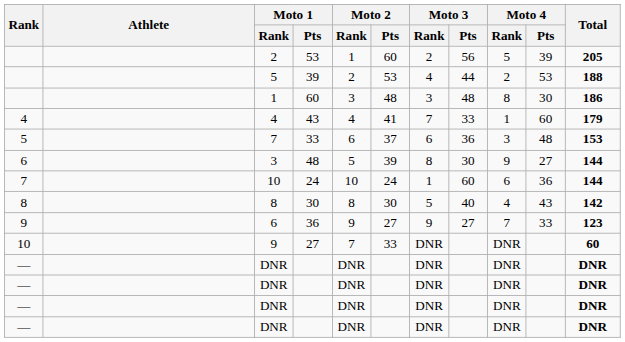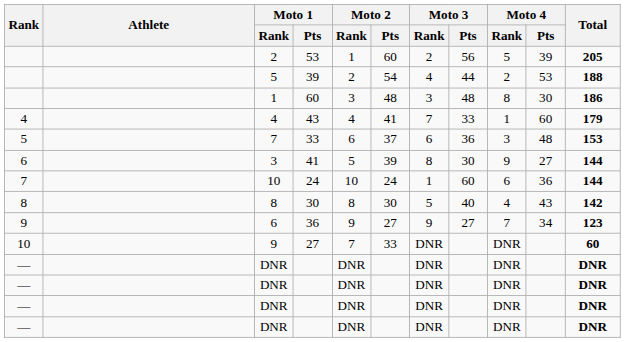row 4 | Moto 2 / Pts: 53 -> 54
row 8 | Moto 1 / Pts: 48 -> 41
row 11 | Moto 4 / Pts: 33 -> 34
